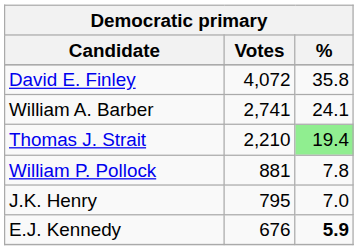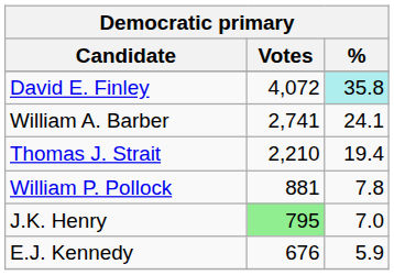David E. Finley | %: no background -> paleturquoise background
Thomas J. Strait | %: lightgreen background -> no background
J.K. Henry | Votes: no background -> lightgreen background
E.J. Kennedy | %: bold -> normal
